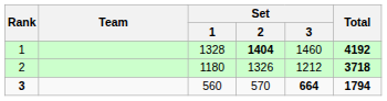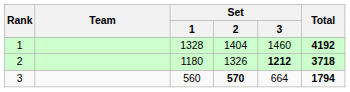row 3 | Set / 2: bold -> normal
row 4 | Set / 3: normal -> bold
row 5 | Rank: bold -> normal
row 5 | Set / 2: normal -> bold
row 5 | Set / 3: bold -> normal
